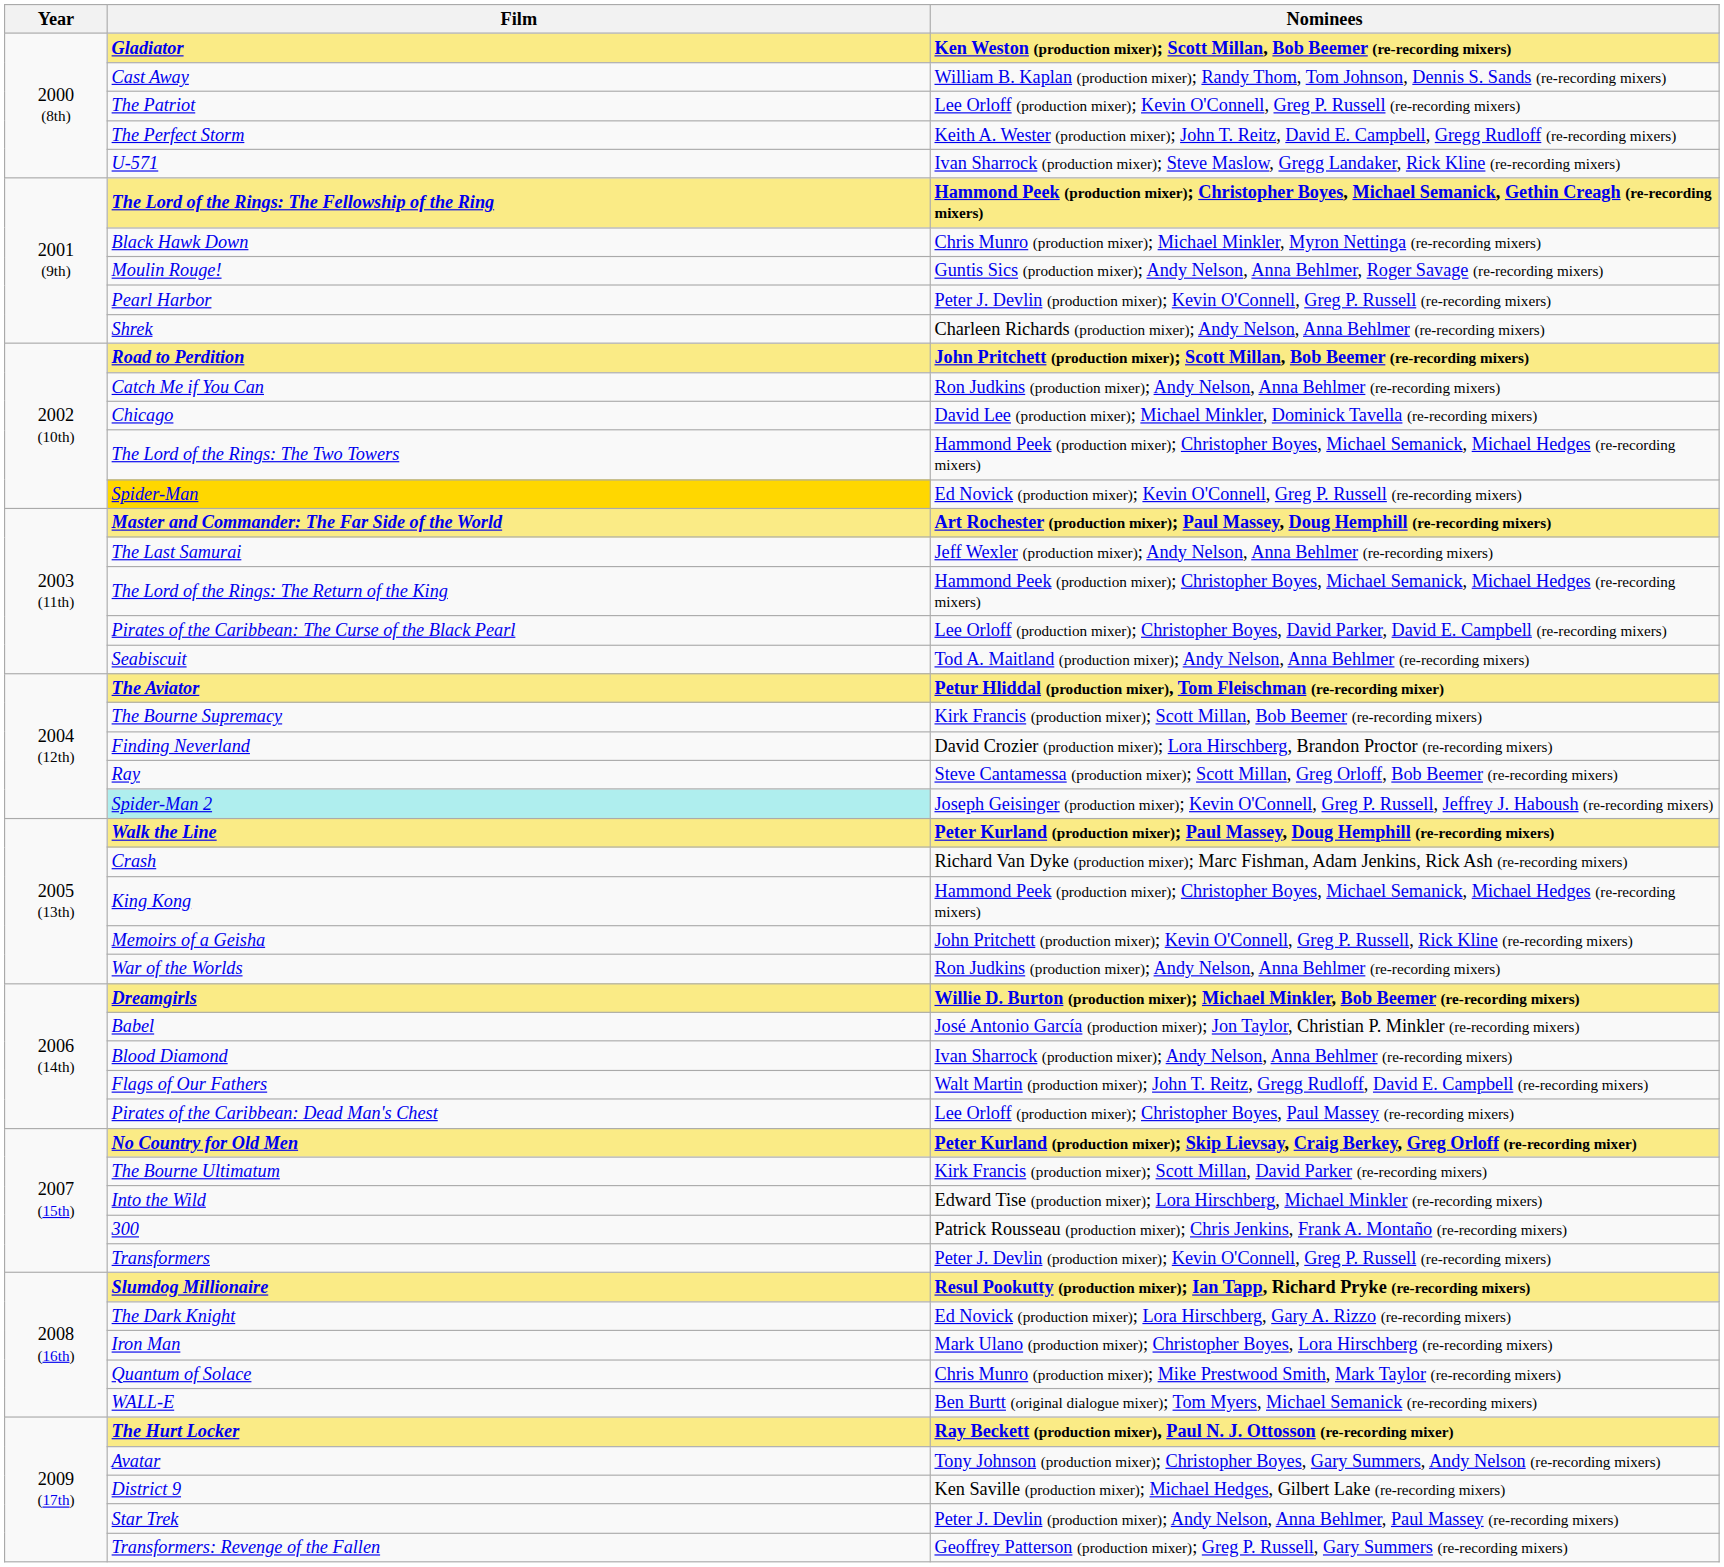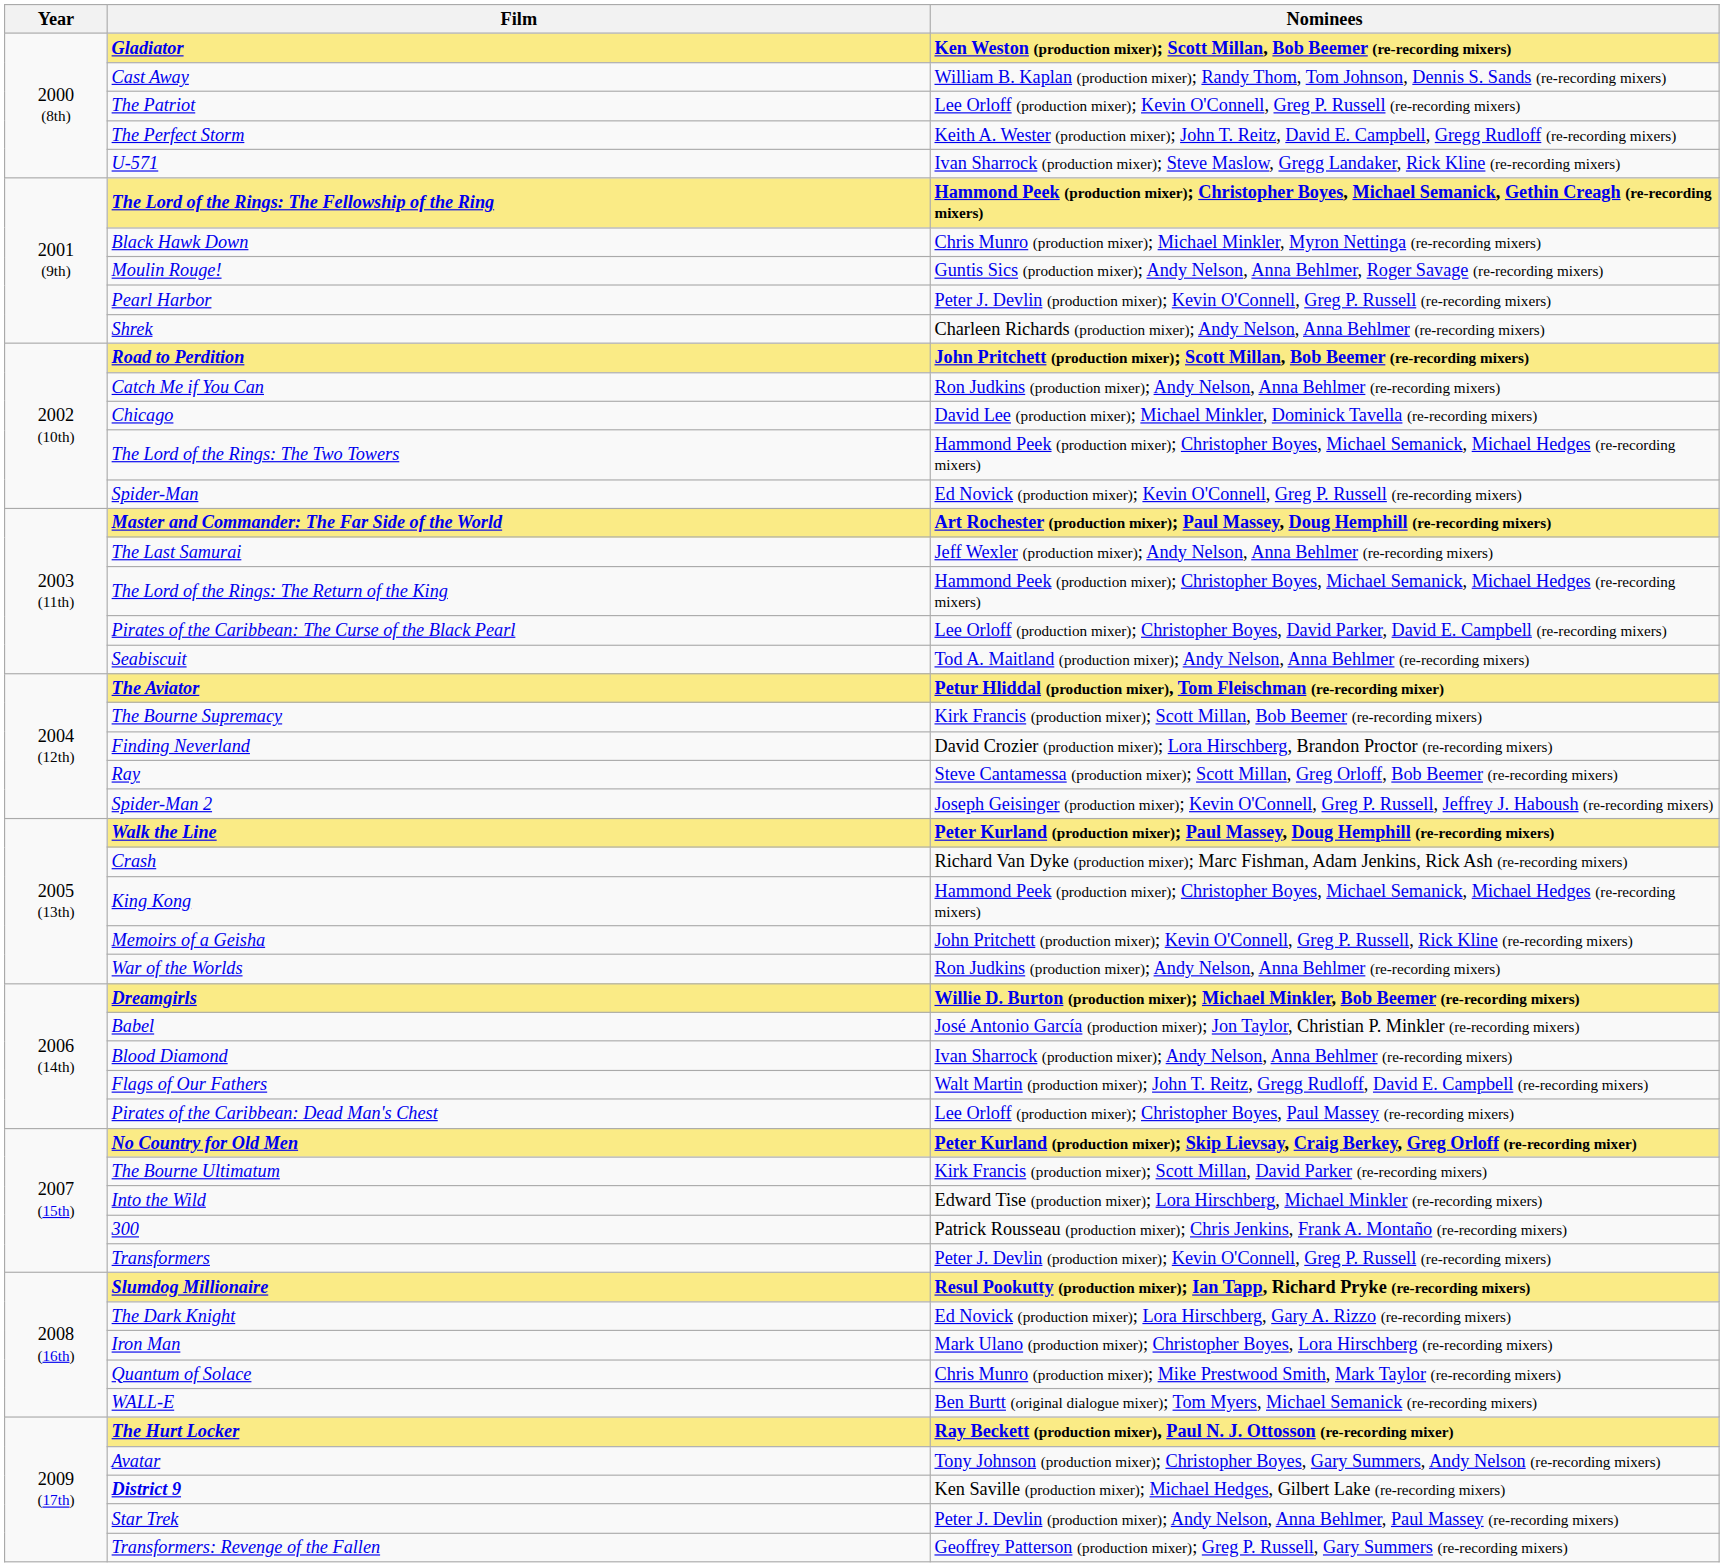Spider-Man | Film: gold background -> no background
Spider-Man 2 | Film: paleturquoise background -> no background
District 9 | Film: normal -> bold
